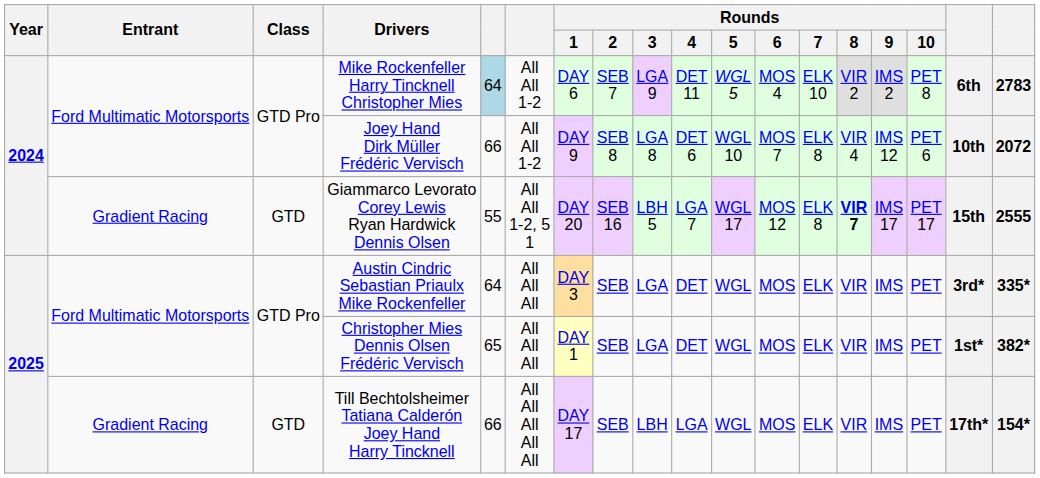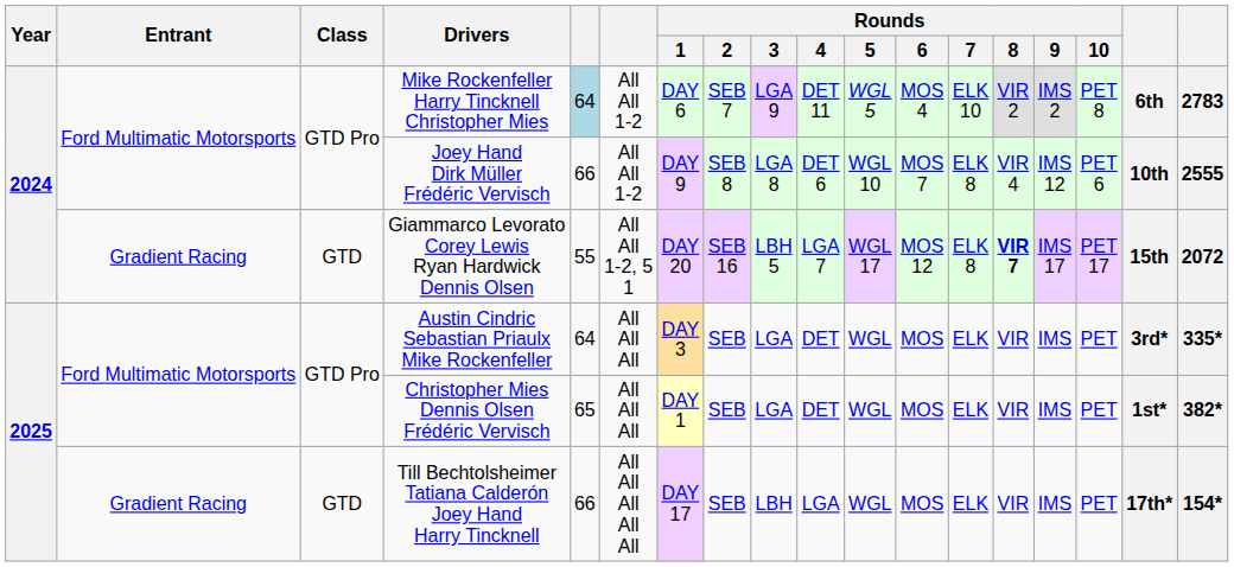Joey Hand Dirk Müller Frédéric Vervisch | column 18: 2072 -> 2555
Giammarco Levorato Corey Lewis Ryan Hardwick Dennis Olsen | column 18: 2555 -> 2072
